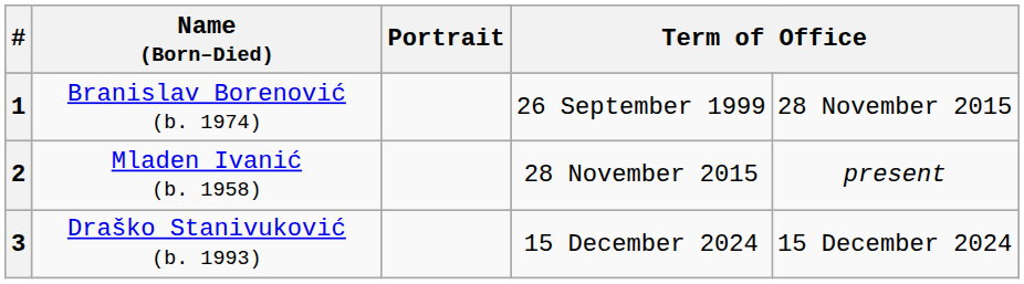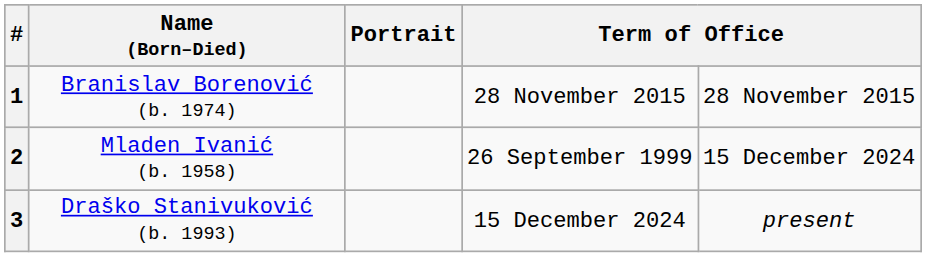1 | column 4: 26 September 1999 -> 28 November 2015
2 | column 4: 28 November 2015 -> 26 September 1999
2 | column 5: present -> 15 December 2024
3 | column 5: 15 December 2024 -> present
